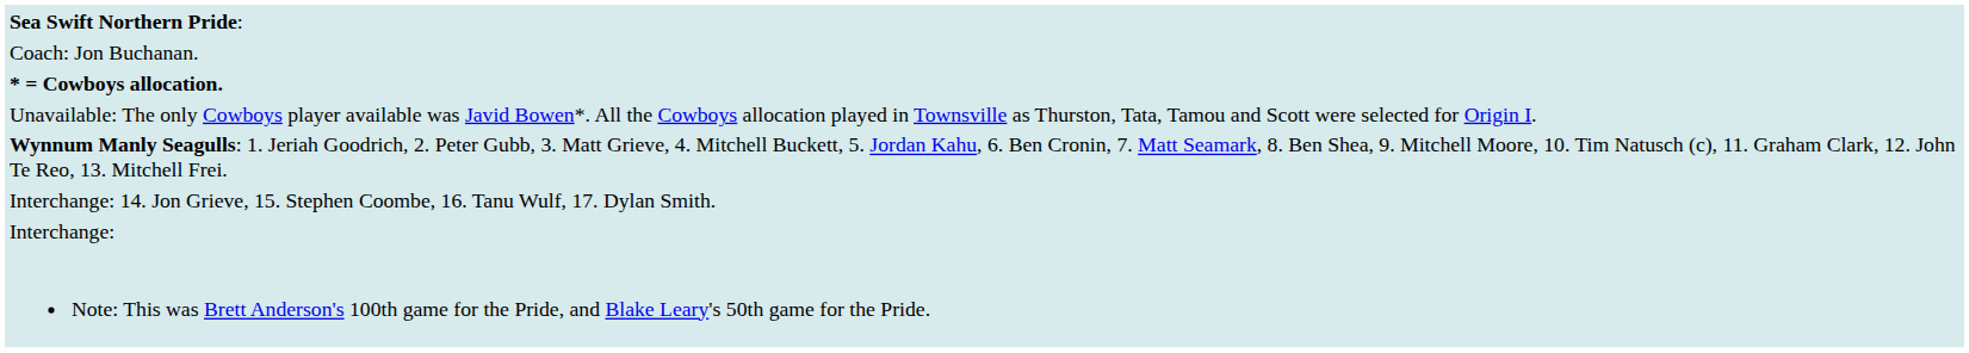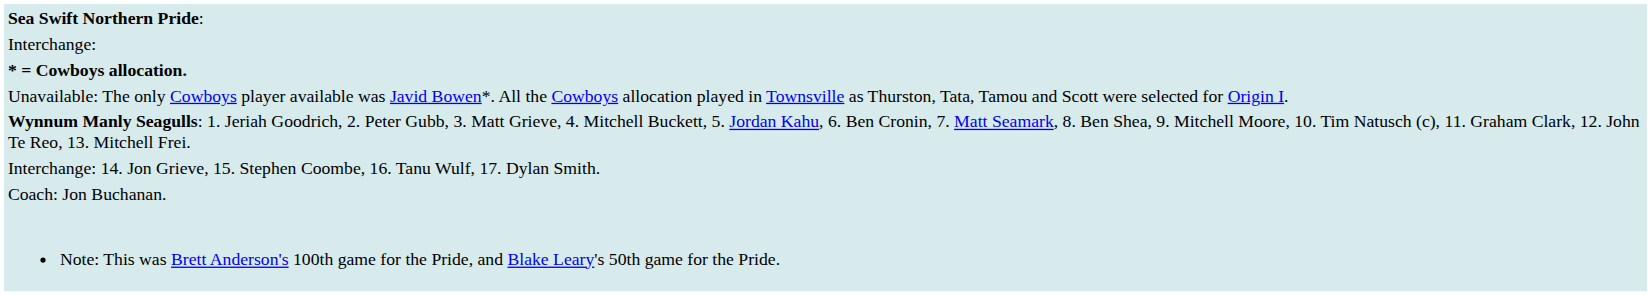row 2 | column 1: Coach: Jon Buchanan. -> Interchange:
row 7 | column 1: Interchange: -> Coach: Jon Buchanan.
